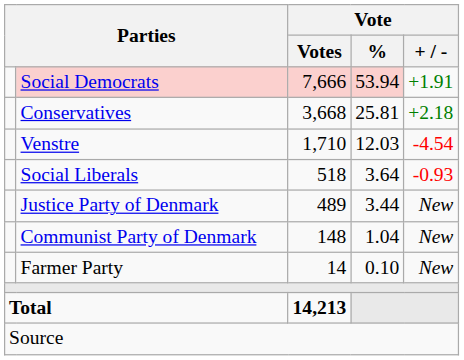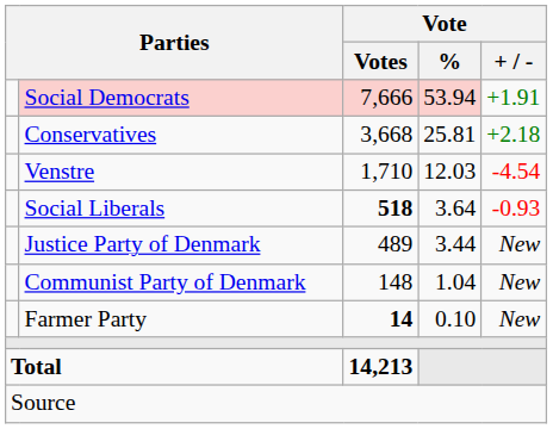Social Liberals | Vote / Votes: normal -> bold
Farmer Party | Vote / Votes: normal -> bold
